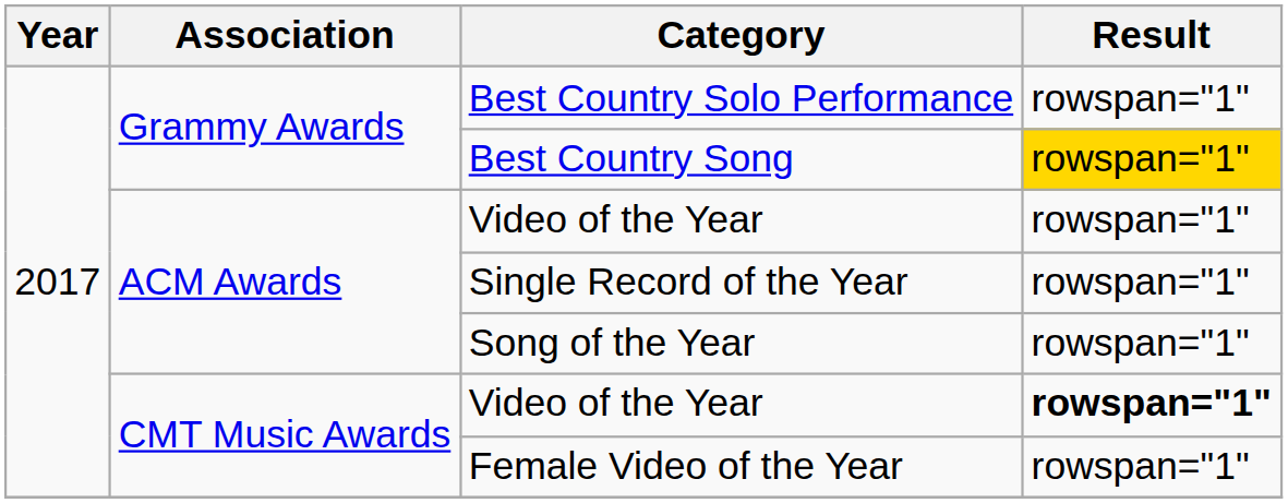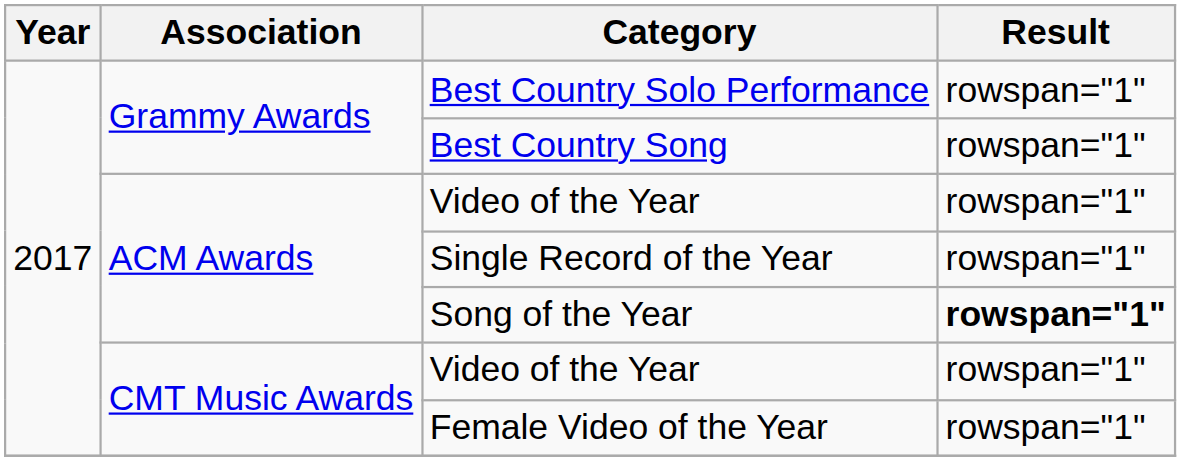Best Country Song | Result: gold background -> no background
Song of the Year | Result: normal -> bold
CMT Music Awards / Video of the Year | Result: bold -> normal
